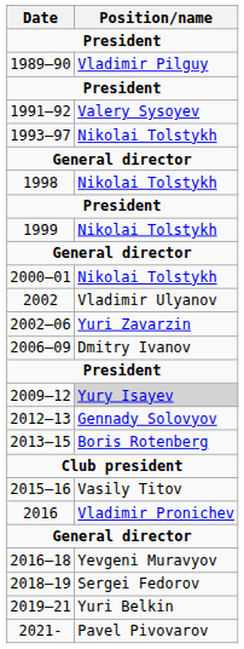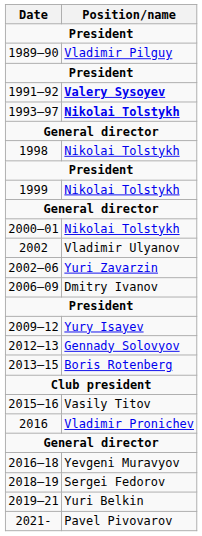1991–92 | Position/name: normal -> bold
1993–97 | Position/name: normal -> bold
2009–12 | Position/name: lightgrey background -> no background
